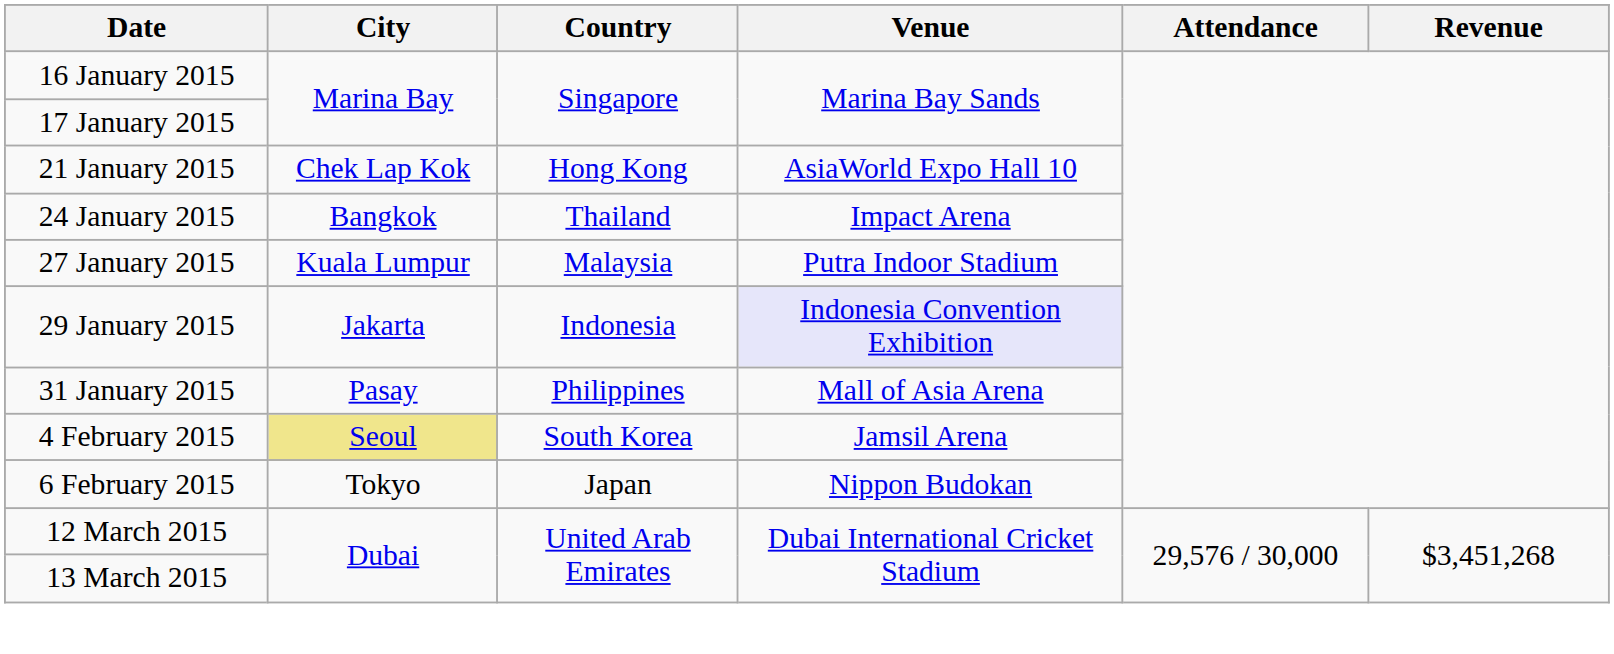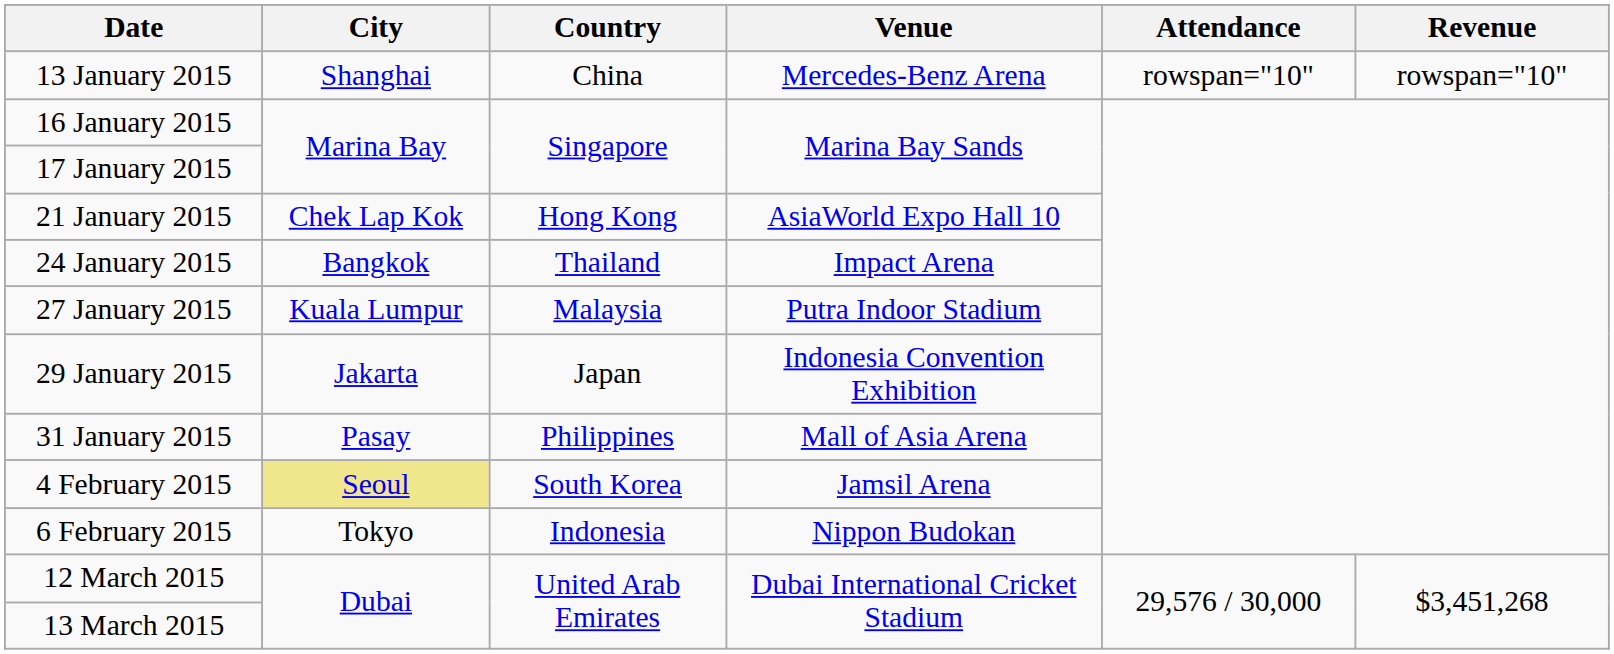+ row: 13 January 2015 | Shanghai | China | Mercedes-Benz Arena | rowspan="10" | rowspan="10"
29 January 2015 | Country: Indonesia -> Japan
29 January 2015 | Venue: lavender background -> no background
6 February 2015 | Country: Japan -> Indonesia
